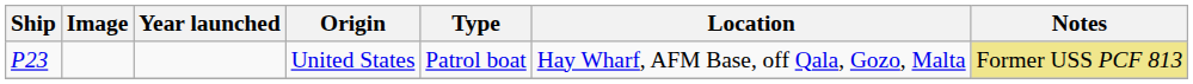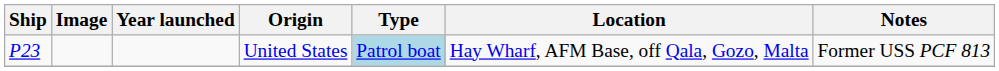United States | Type: no background -> lightblue background
United States | Notes: khaki background -> no background
